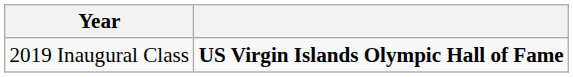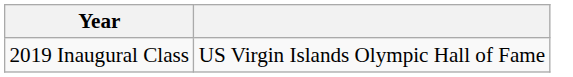2019 Inaugural Class | column 2: bold -> normal
